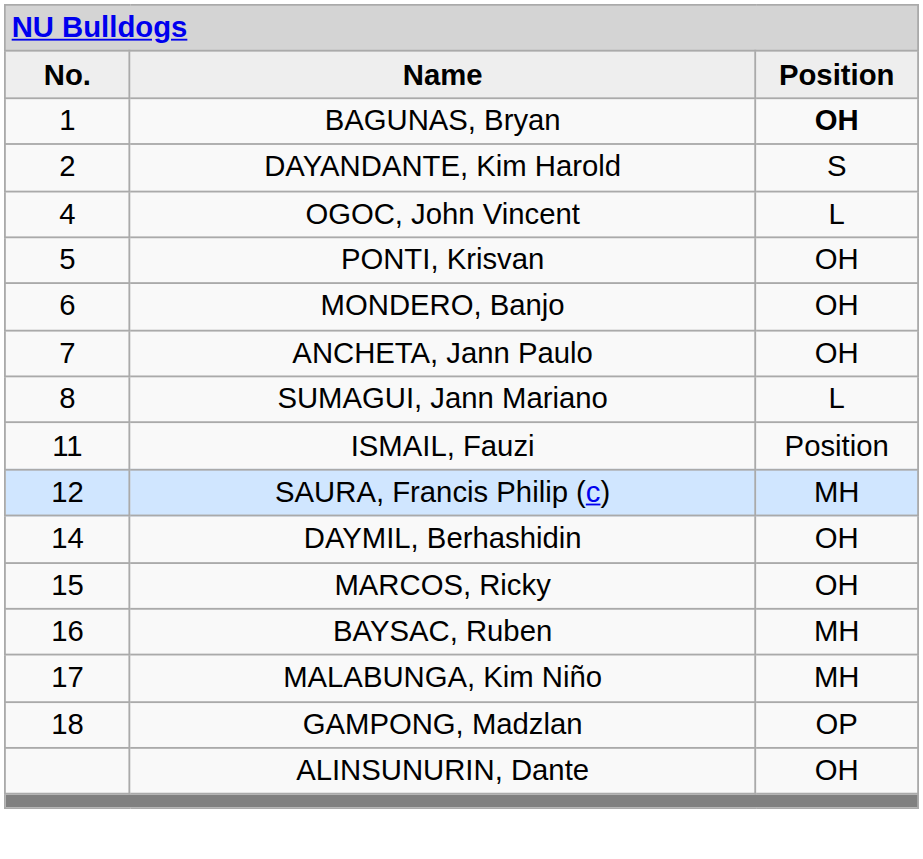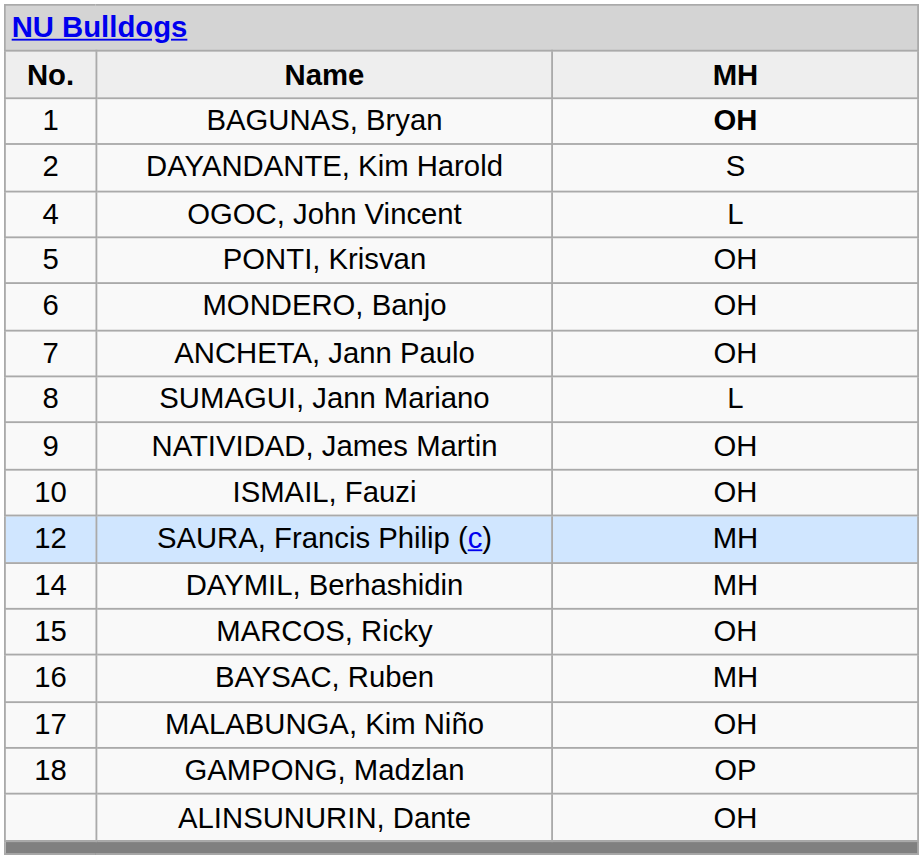Name | column 3: Position -> MH
+ row: 9 | NATIVIDAD, James Martin | OH
ISMAIL, Fauzi | column 1: 11 -> 10
ISMAIL, Fauzi | column 3: Position -> OH
DAYMIL, Berhashidin | column 3: OH -> MH
MALABUNGA, Kim Niño | column 3: MH -> OH
